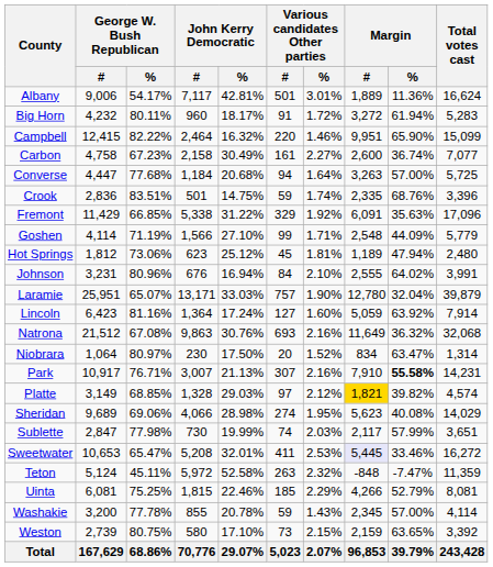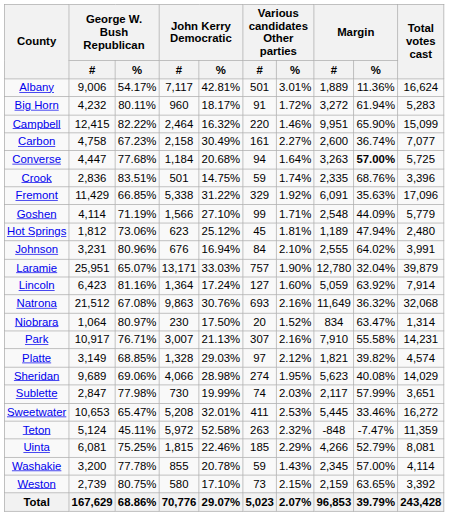Converse | Margin / %: normal -> bold
Park | Margin / %: bold -> normal
Platte | Margin / #: gold background -> no background
Sweetwater | Margin / #: lavender background -> no background
